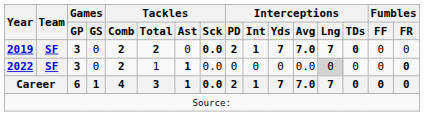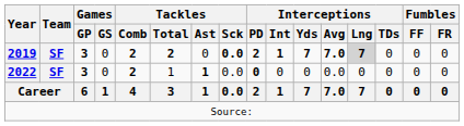2019 | Interceptions / Lng: no background -> lightgrey background
2019 | Interceptions / TDs: bold -> normal
2022 | Interceptions / PD: normal -> bold
2022 | Interceptions / Lng: lightgrey background -> no background
2022 | Fumbles / FR: bold -> normal
